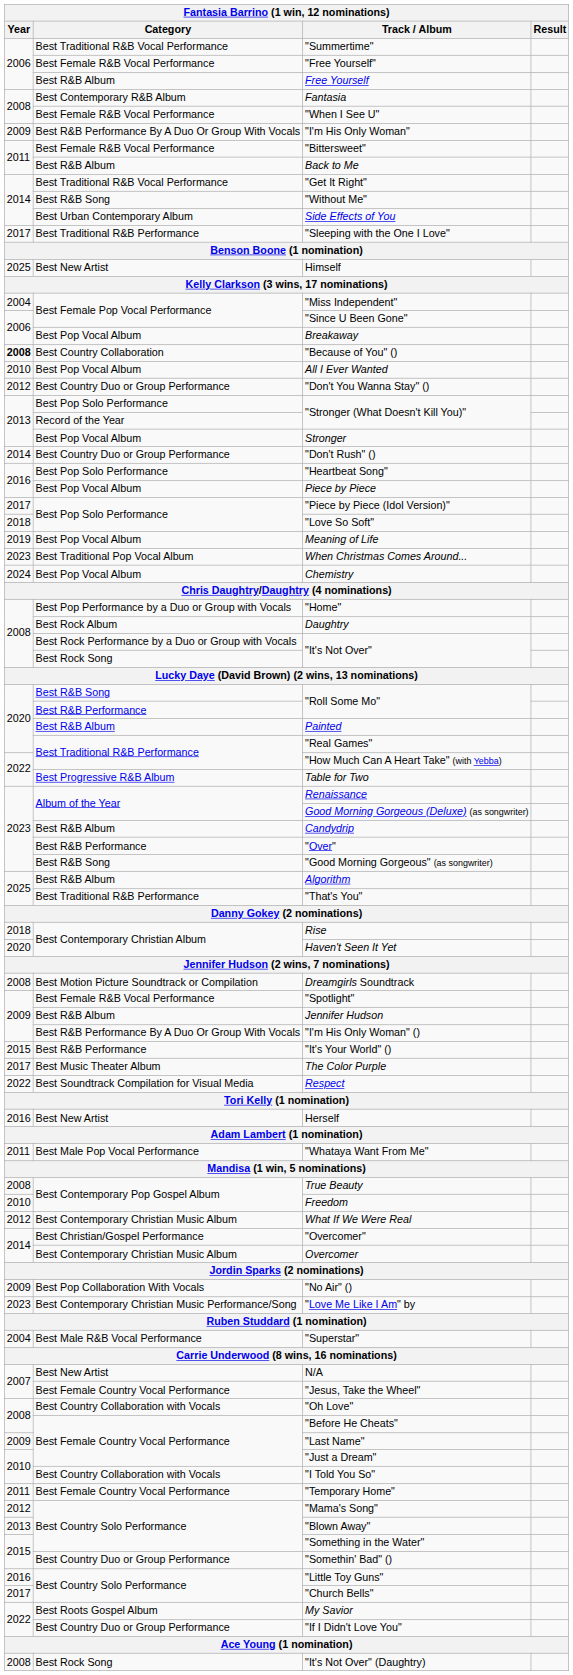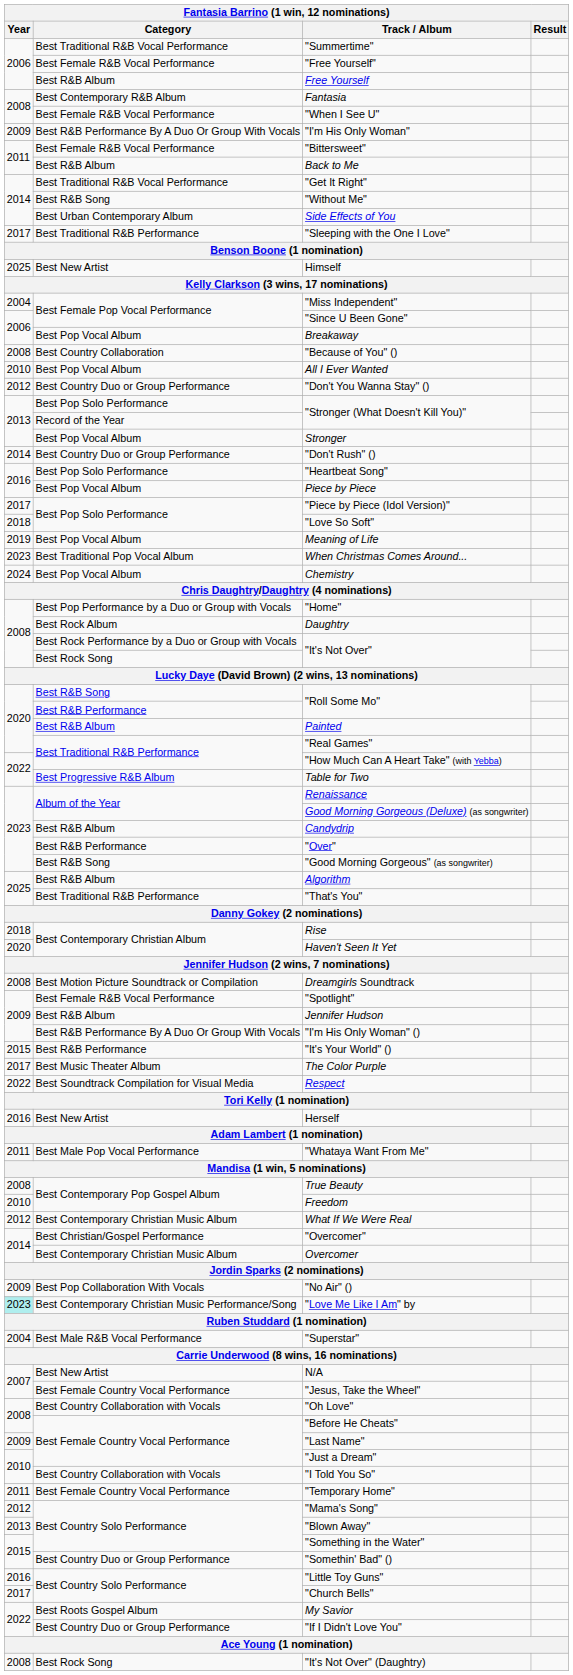"Because of You" () | Fantasia Barrino (1 win, 12 nominations) / Year: bold -> normal
"Love Me Like I Am" by | Fantasia Barrino (1 win, 12 nominations) / Year: no background -> paleturquoise background
